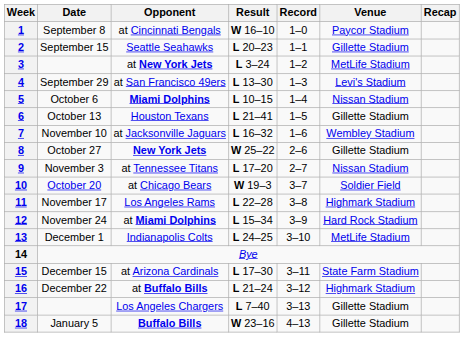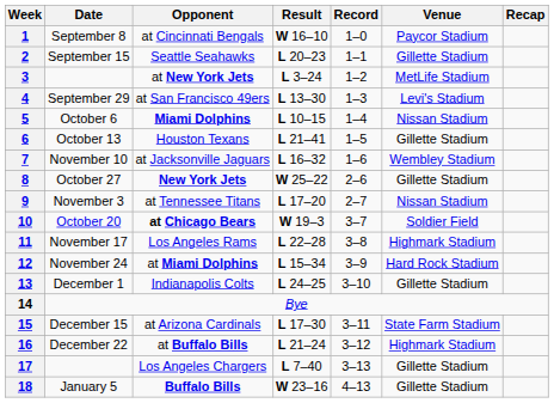10 | Opponent: normal -> bold
13 | Venue: MetLife Stadium -> Gillette Stadium
